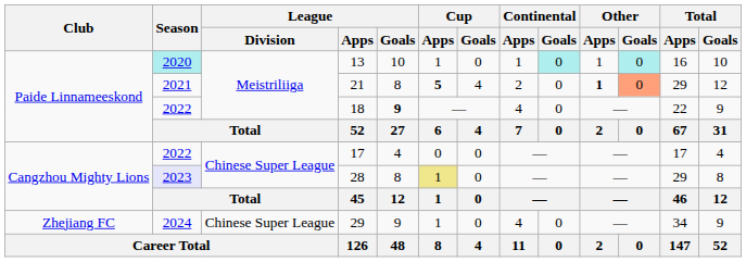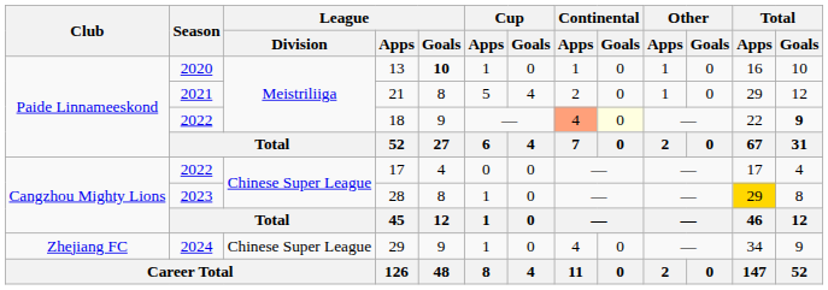13 | Season: paleturquoise background -> no background
13 | League / Goals: normal -> bold
13 | Continental / Goals: paleturquoise background -> no background
13 | Other / Goals: paleturquoise background -> no background
21 | Cup / Apps: bold -> normal
21 | Other / Apps: bold -> normal
21 | Other / Goals: lightsalmon background -> no background
18 | League / Goals: bold -> normal
18 | Continental / Apps: no background -> lightsalmon background
18 | Continental / Goals: no background -> lightyellow background
18 | Total / Goals: normal -> bold
28 | Season: lavender background -> no background
28 | Cup / Apps: khaki background -> no background
28 | Total / Apps: no background -> gold background
